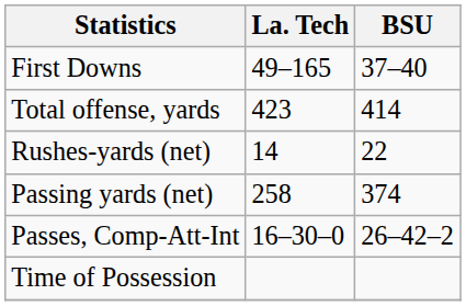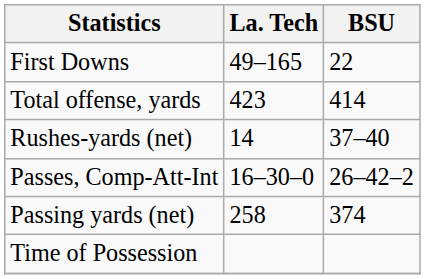First Downs | BSU: 37–40 -> 22
Rushes-yards (net) | BSU: 22 -> 37–40
rows swapped: Passing yards (net) <-> Passes, Comp-Att-Int
